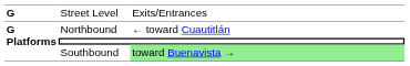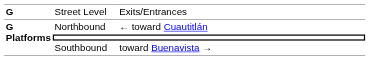Southbound | column 3: lightgreen background -> no background
